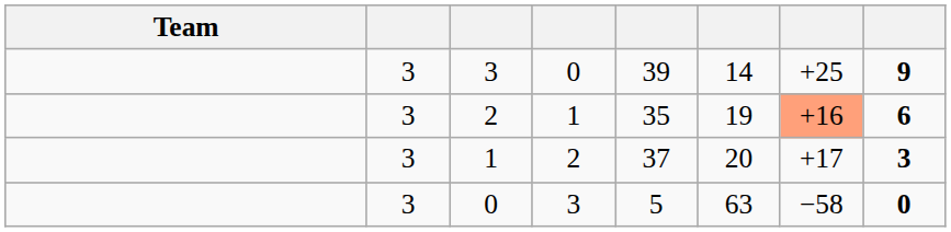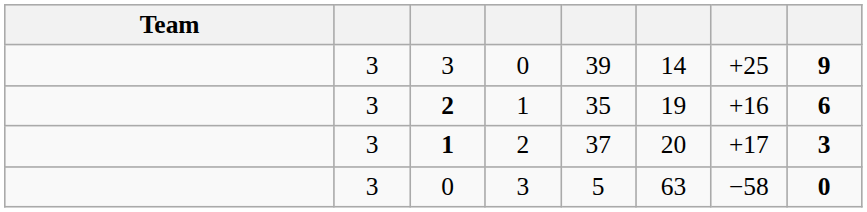row 3 | column 3: normal -> bold
row 3 | column 7: lightsalmon background -> no background
row 4 | column 3: normal -> bold
